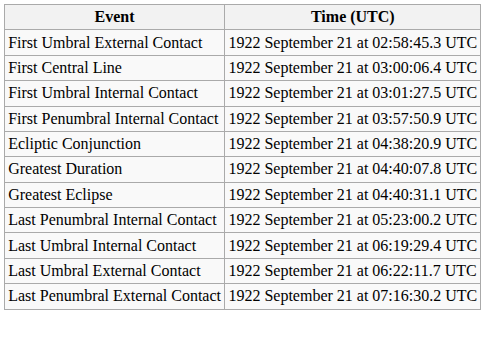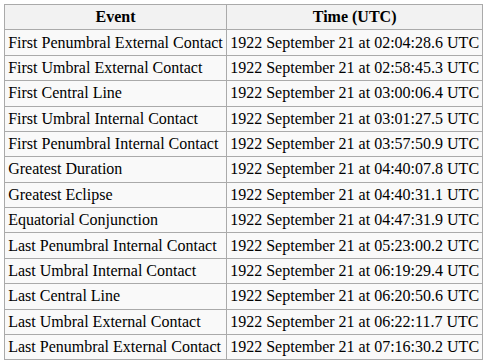+ row: First Penumbral External Contact | 1922 September 21 at 02:04:28.6 UTC
- row: Ecliptic Conjunction | 1922 September 21 at 04:38:20.9 UTC
+ row: Equatorial Conjunction | 1922 September 21 at 04:47:31.9 UTC
+ row: Last Central Line | 1922 September 21 at 06:20:50.6 UTC
